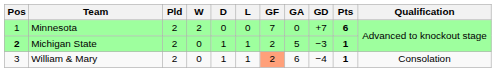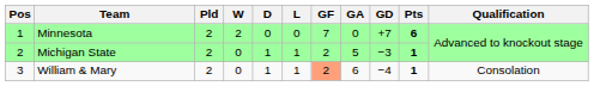Michigan State | Pos: bold -> normal
